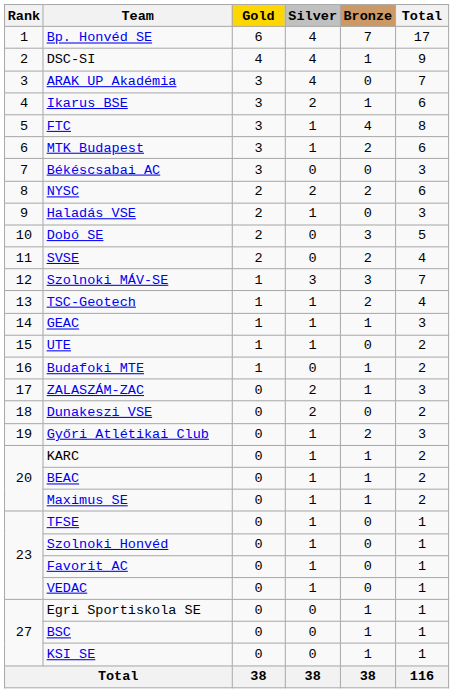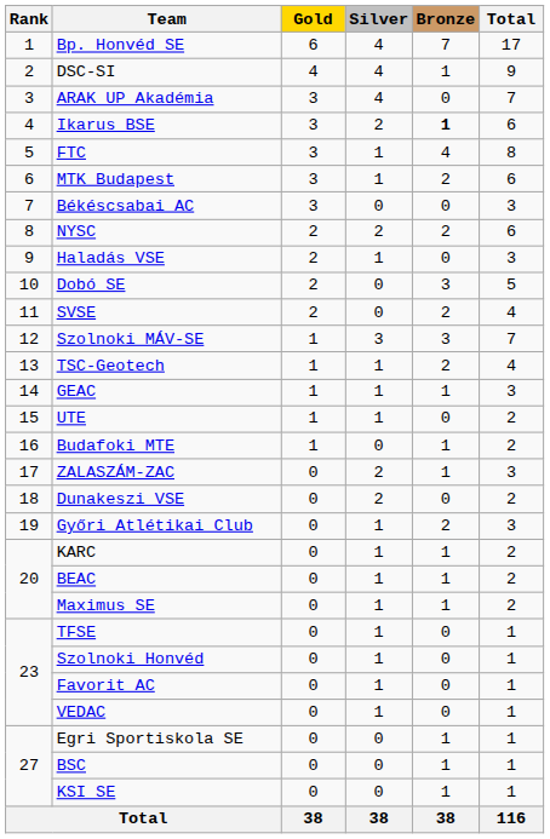Ikarus BSE | Bronze: normal -> bold
